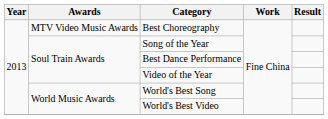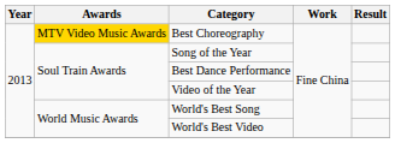Best Choreography | Awards: no background -> gold background
